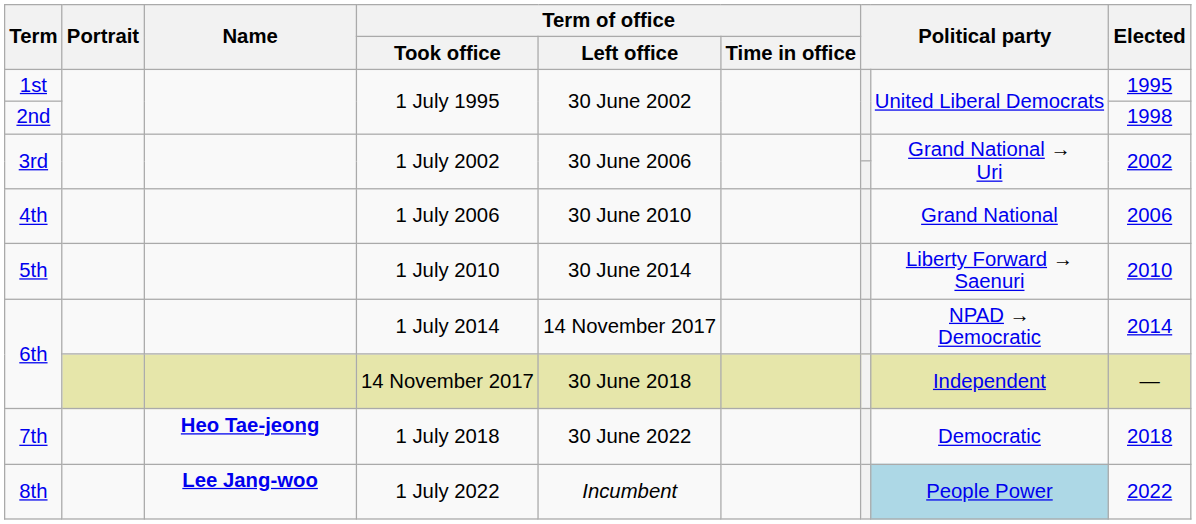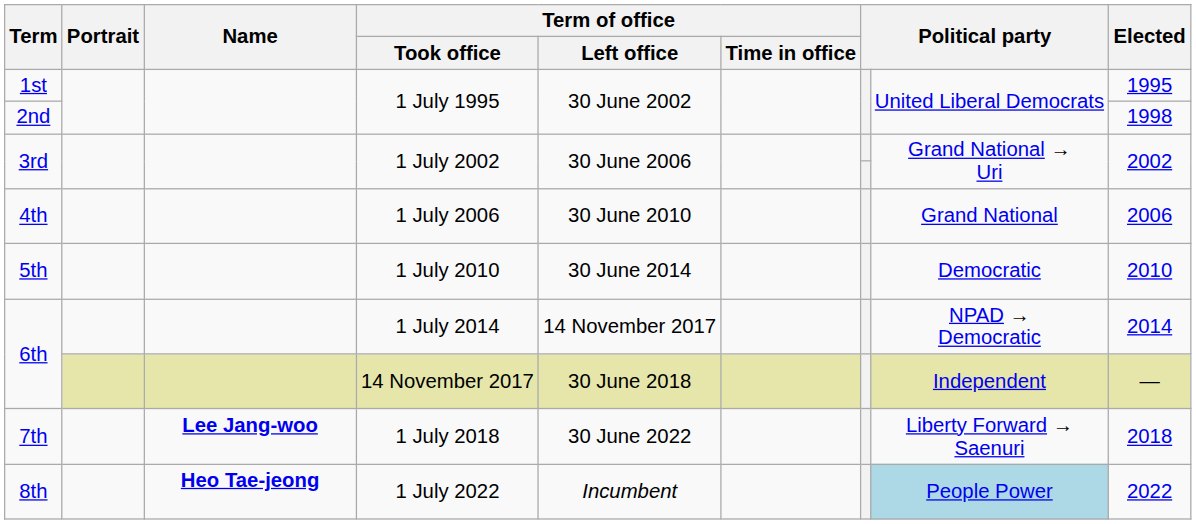5th | column 8: Liberty Forward → Saenuri -> Democratic
7th | Name: Heo Tae-jeong -> Lee Jang-woo
7th | column 8: Democratic -> Liberty Forward → Saenuri
8th | Name: Lee Jang-woo -> Heo Tae-jeong
